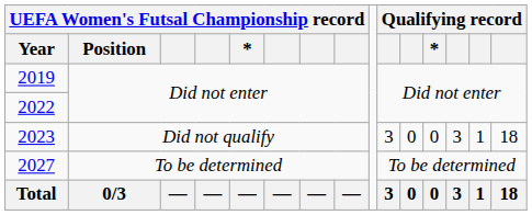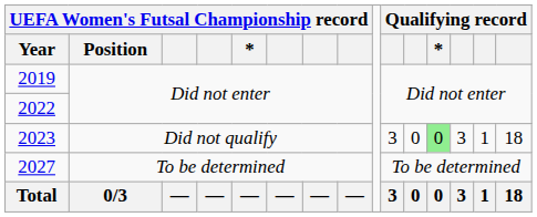2023 | Qualifying record / *: no background -> lightgreen background
